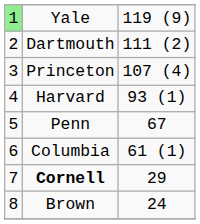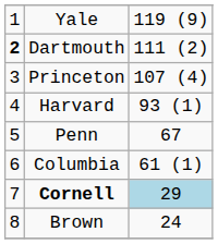Yale | column 1: lightgreen background -> no background
Dartmouth | column 1: normal -> bold
Cornell | column 3: no background -> lightblue background
